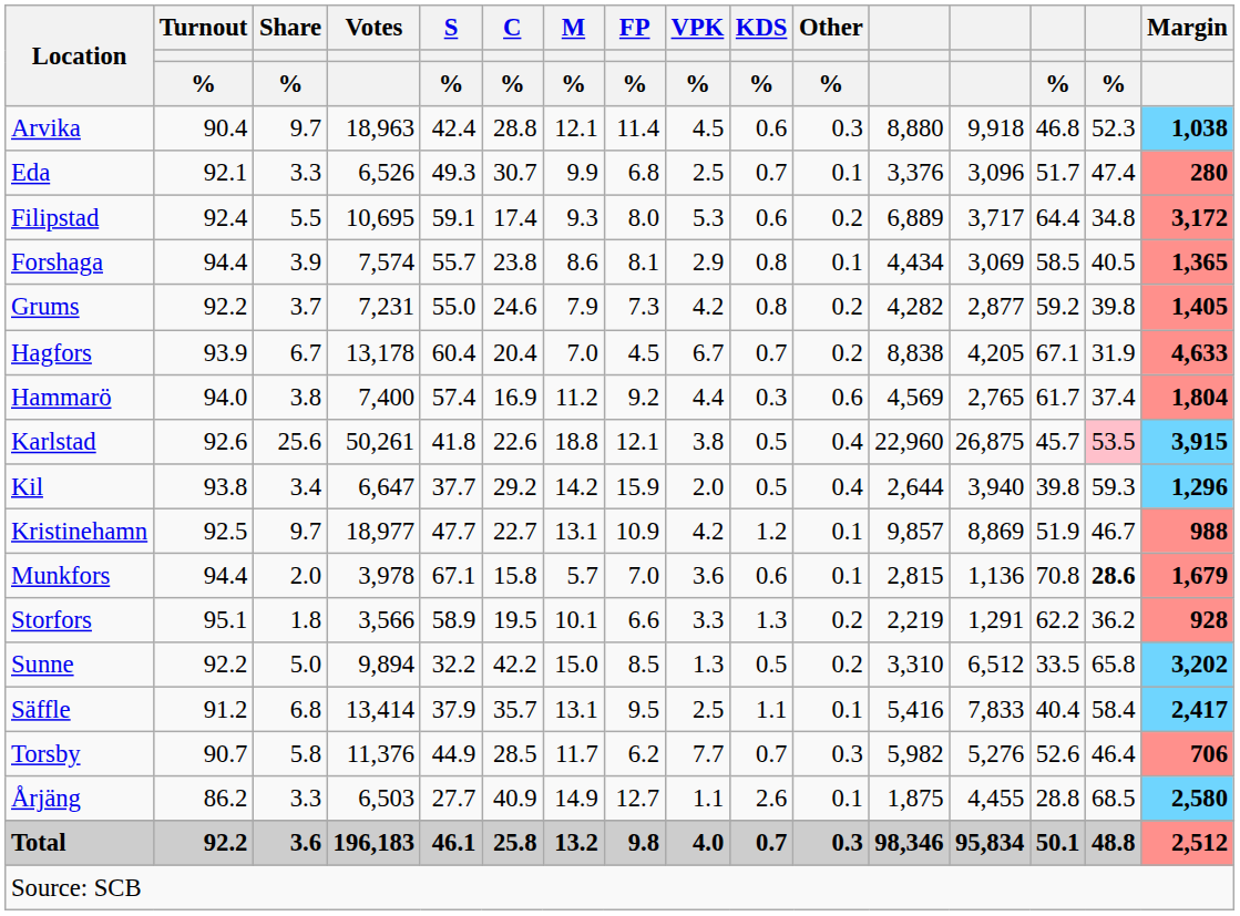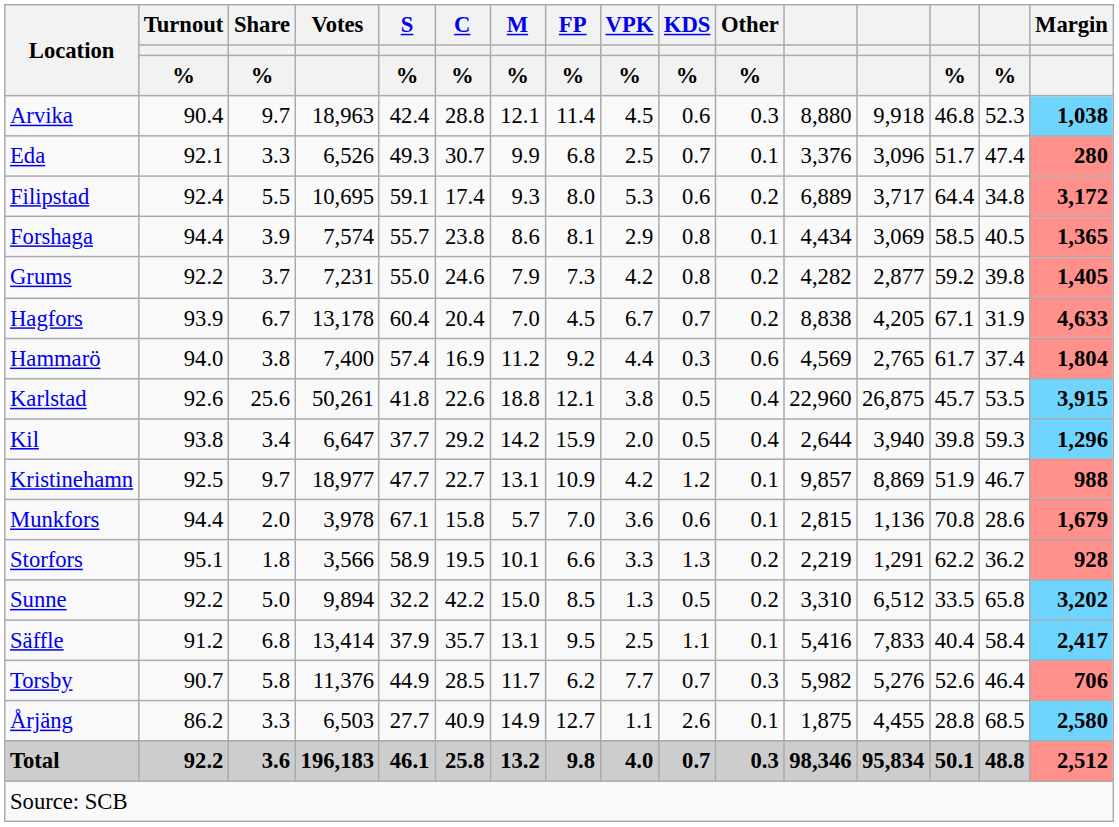Karlstad | column 15: pink background -> no background
Munkfors | column 15: bold -> normal
